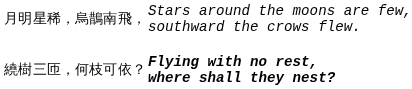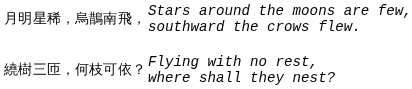繞樹三匝，何枝可依？ | column 2: bold -> normal
